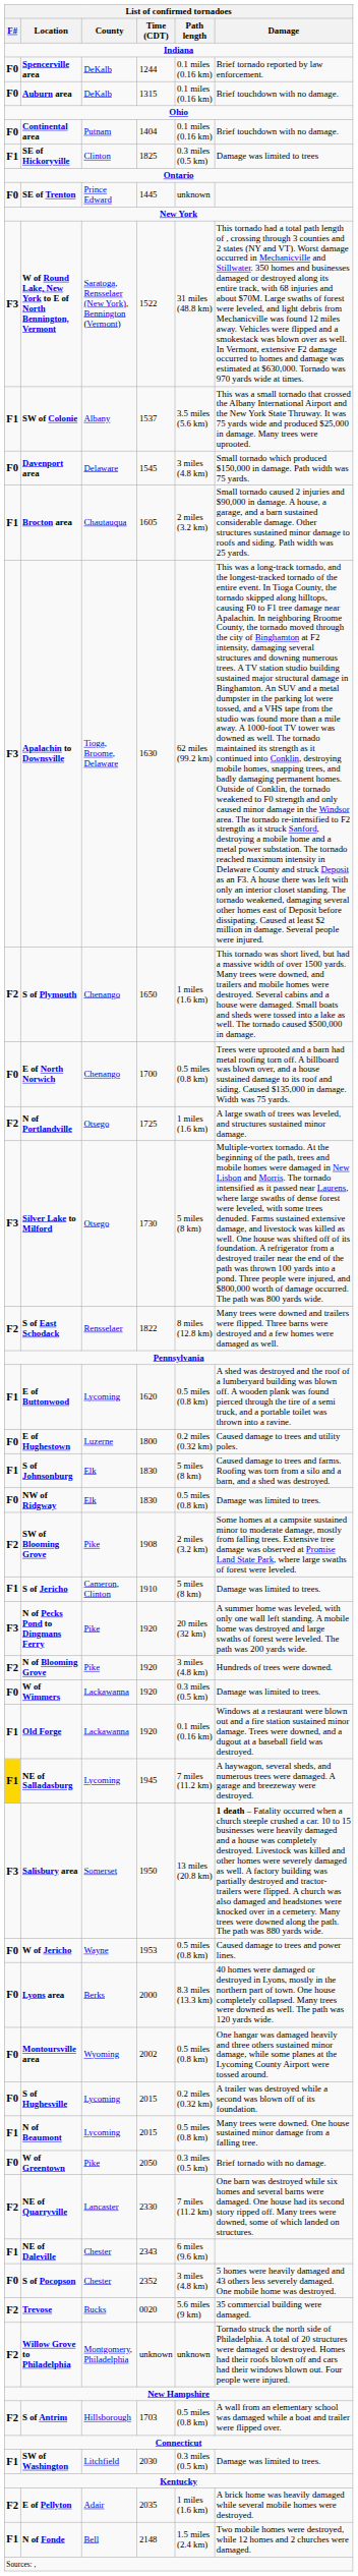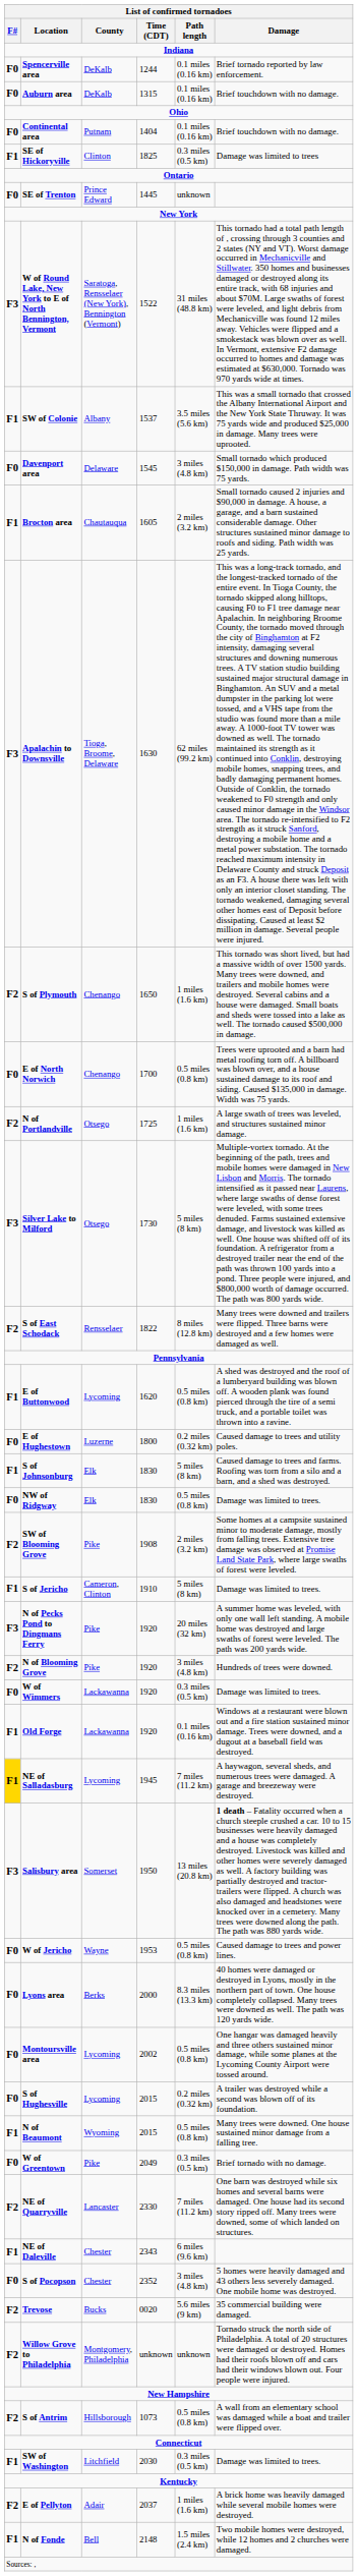Montoursville area | List of confirmed tornadoes / County: Wyoming -> Lycoming
N of Beaumont | List of confirmed tornadoes / County: Lycoming -> Wyoming
W of Greentown | List of confirmed tornadoes / Time (CDT): 2050 -> 2049
S of Antrim | List of confirmed tornadoes / Time (CDT): 1703 -> 1073
E of Pellyton | List of confirmed tornadoes / Time (CDT): 2035 -> 2037
